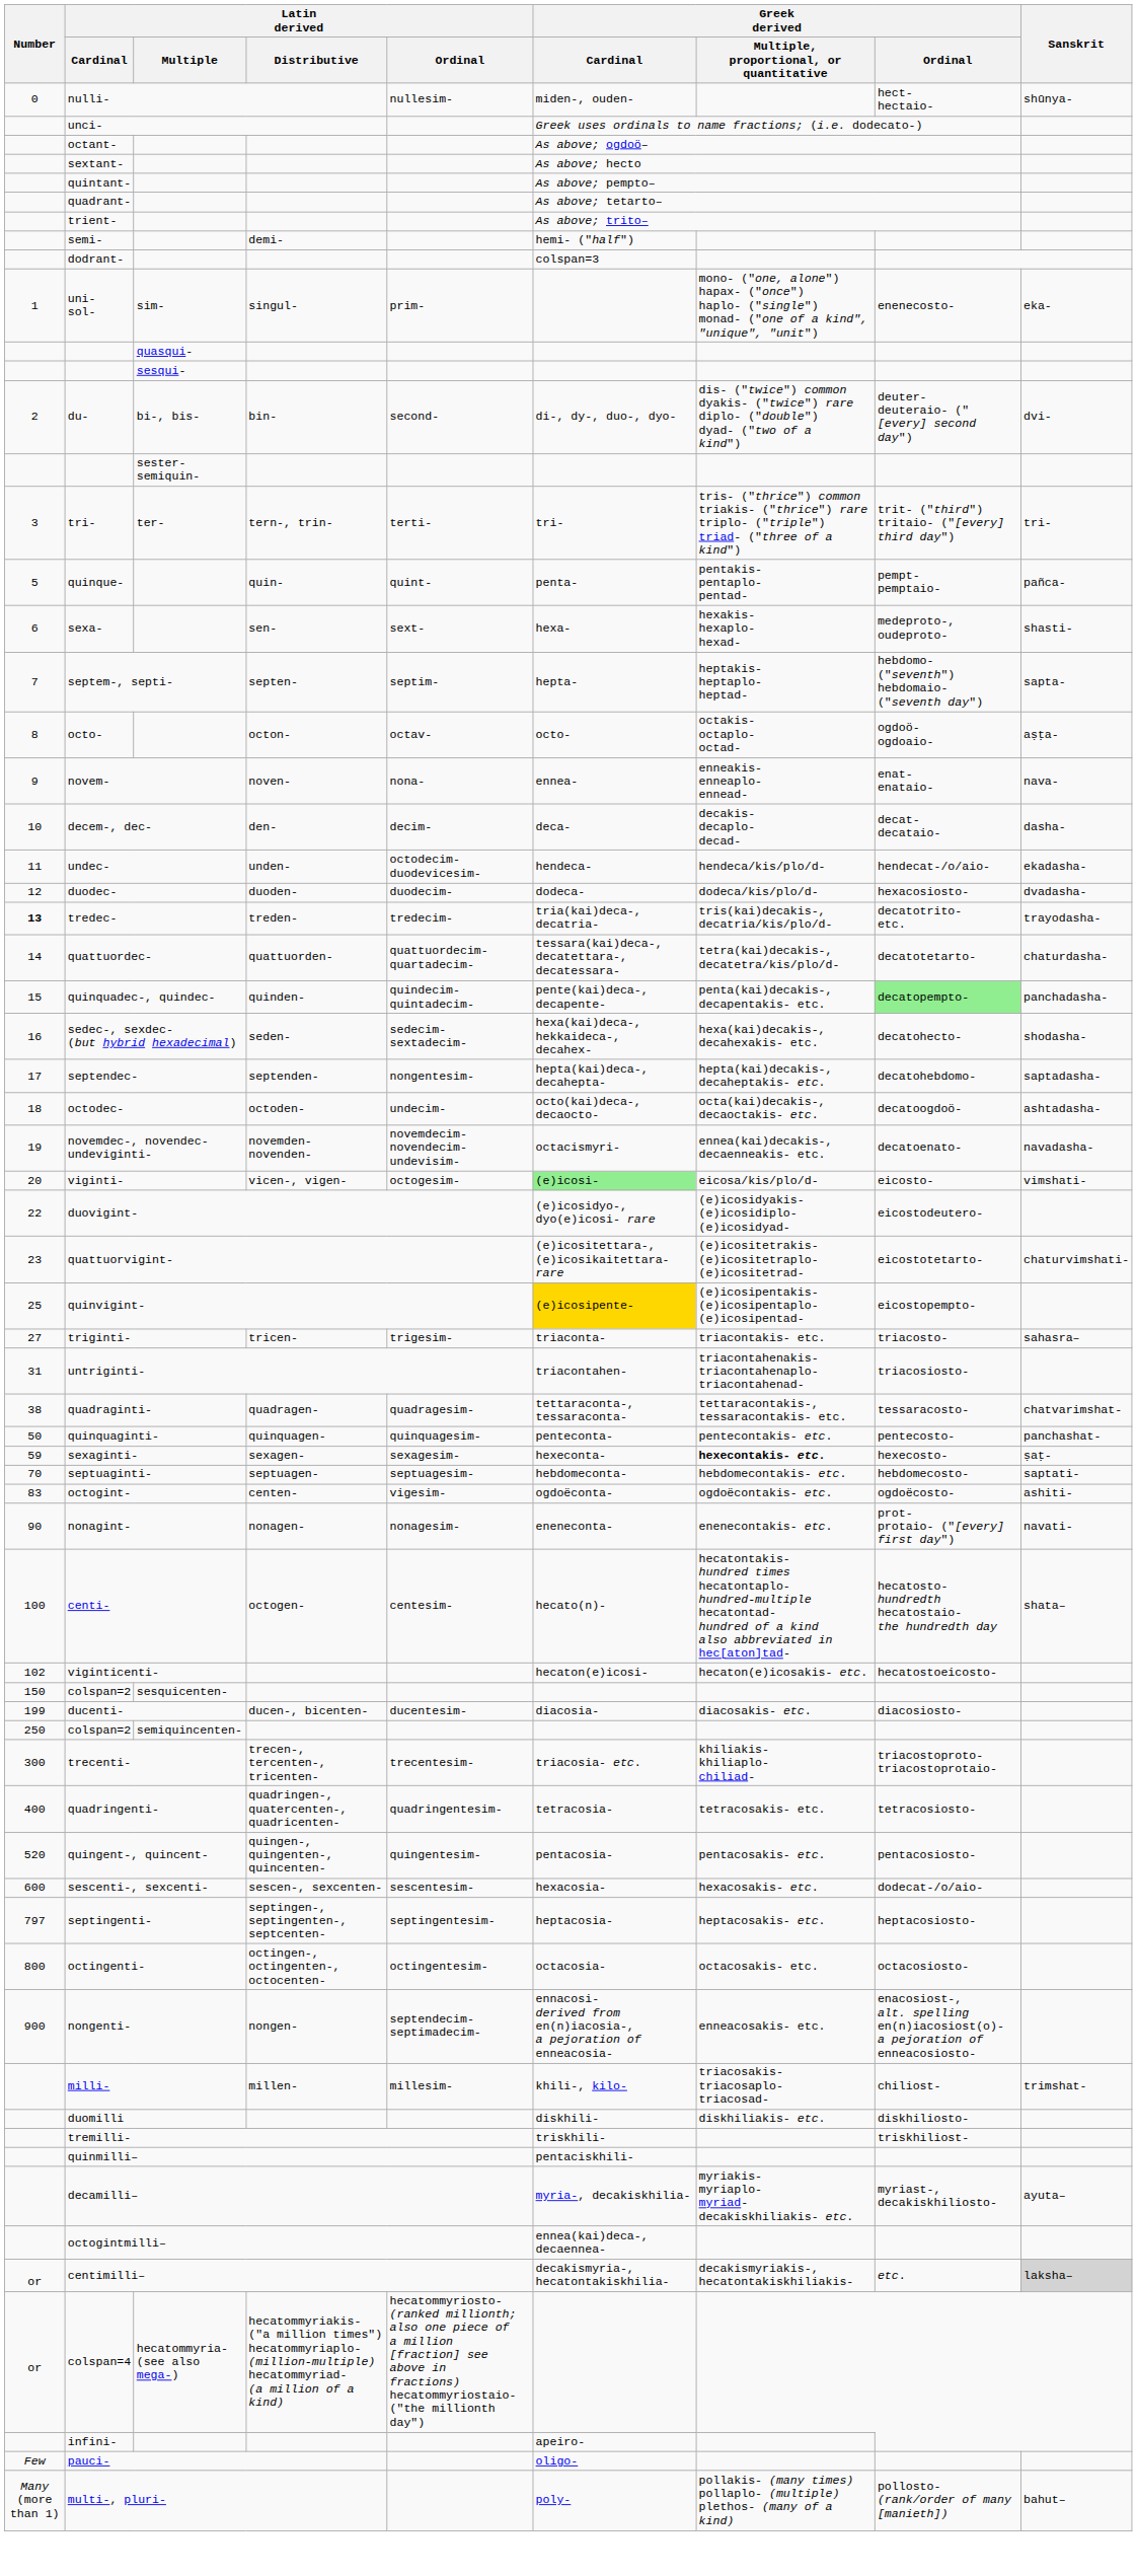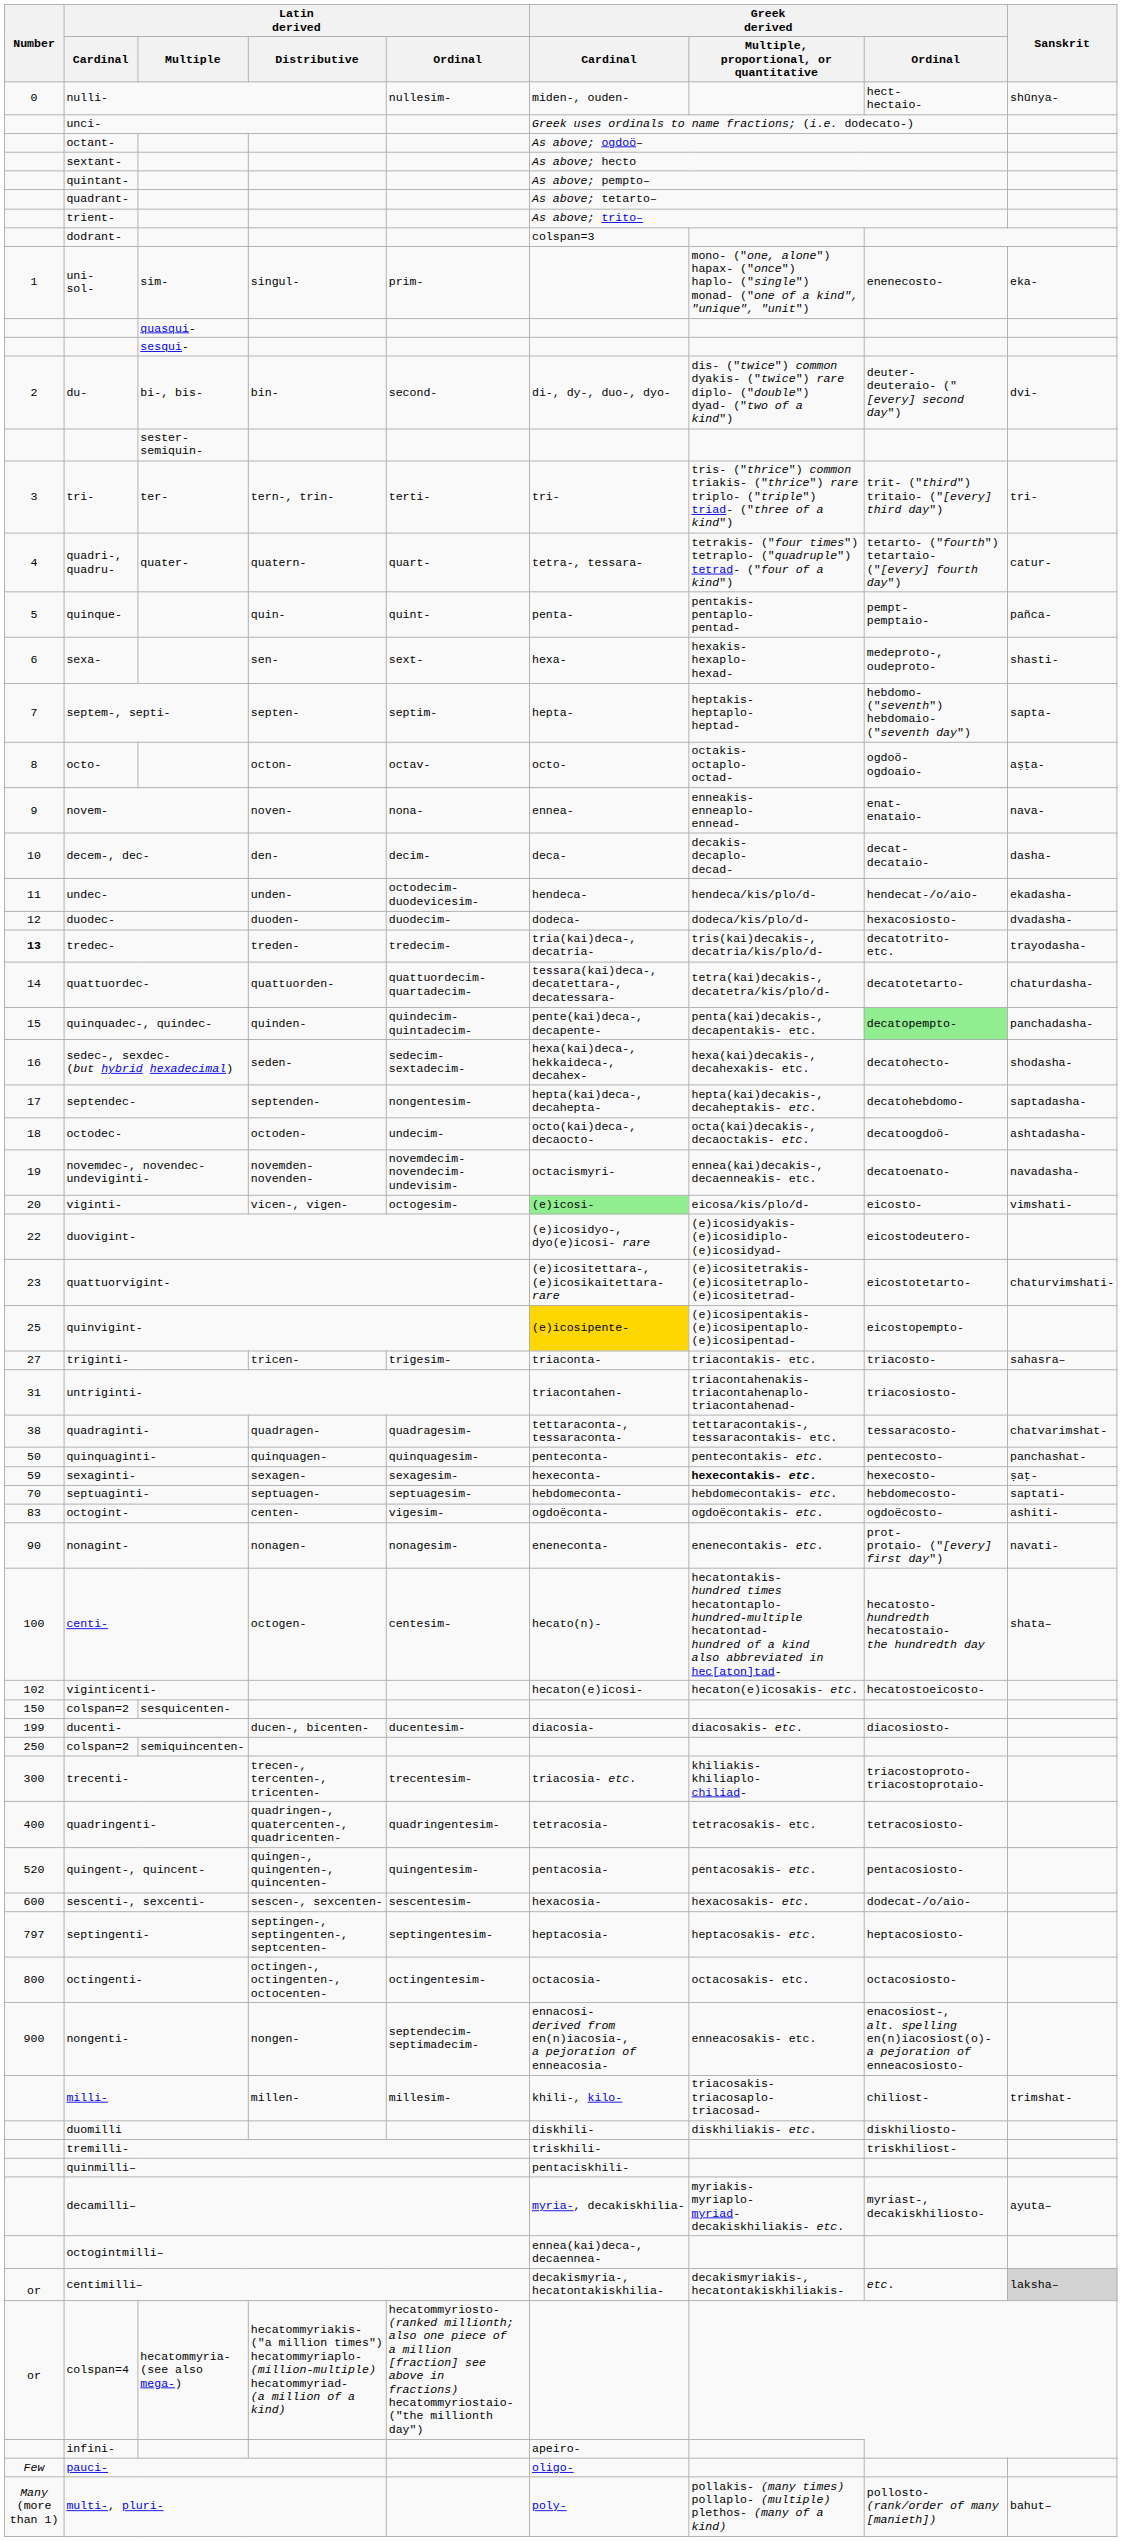- row: semi- | demi- | hemi- ("half")
+ row: 4 | quadri-, quadru- | quater- | quatern- | quart- | tetra-, tessara- | tetrakis- ("four times") tetraplo- ("quadruple") tetrad- ("four of a kind") | tetarto- ("fourth") tetartaio- ("[every] fourth day") | catur-
